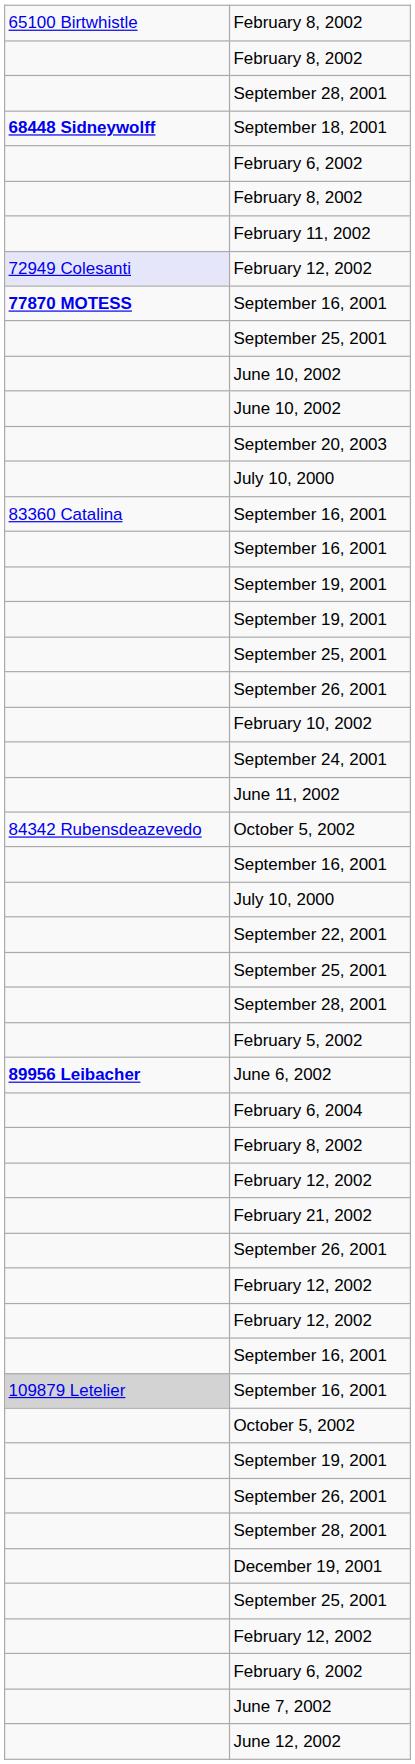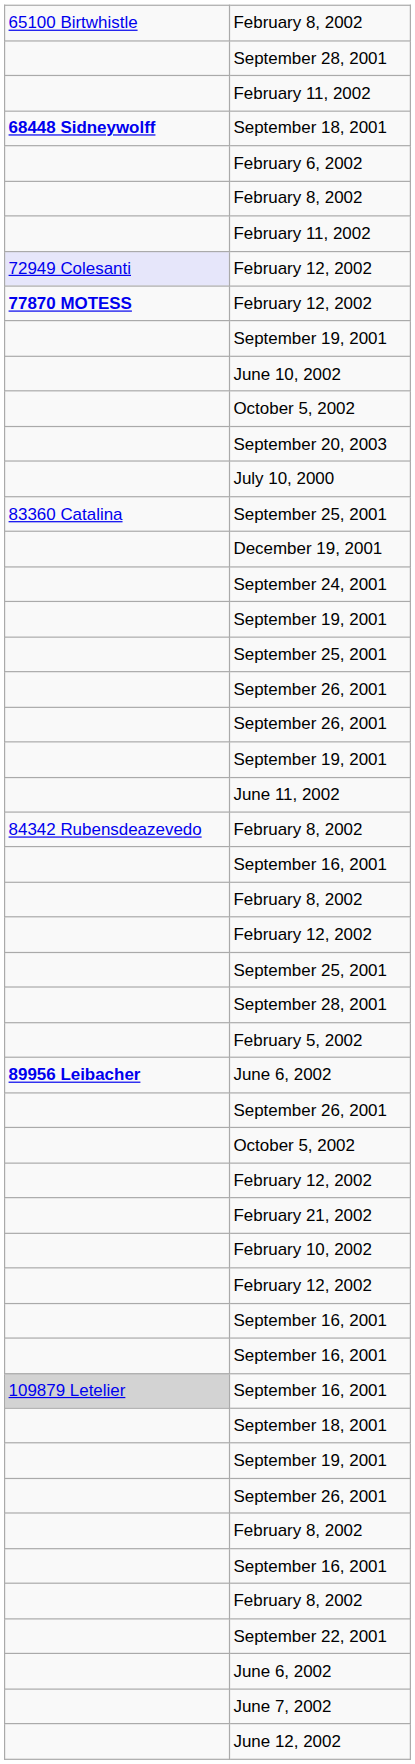row 2 | column 2: February 8, 2002 -> September 28, 2001
row 3 | column 2: September 28, 2001 -> February 11, 2002
row 9 | column 2: September 16, 2001 -> February 12, 2002
row 10 | column 2: September 25, 2001 -> September 19, 2001
row 12 | column 2: June 10, 2002 -> October 5, 2002
row 15 | column 2: September 16, 2001 -> September 25, 2001
row 16 | column 2: September 16, 2001 -> December 19, 2001
row 17 | column 2: September 19, 2001 -> September 24, 2001
row 21 | column 2: February 10, 2002 -> September 26, 2001
row 22 | column 2: September 24, 2001 -> September 19, 2001
row 24 | column 2: October 5, 2002 -> February 8, 2002
row 26 | column 2: July 10, 2000 -> February 8, 2002
row 27 | column 2: September 22, 2001 -> February 12, 2002
row 32 | column 2: February 6, 2004 -> September 26, 2001
row 33 | column 2: February 8, 2002 -> October 5, 2002
row 36 | column 2: September 26, 2001 -> February 10, 2002
row 38 | column 2: February 12, 2002 -> September 16, 2001
row 41 | column 2: October 5, 2002 -> September 18, 2001
row 44 | column 2: September 28, 2001 -> February 8, 2002
row 45 | column 2: December 19, 2001 -> September 16, 2001
row 46 | column 2: September 25, 2001 -> February 8, 2002
row 47 | column 2: February 12, 2002 -> September 22, 2001
row 48 | column 2: February 6, 2002 -> June 6, 2002
